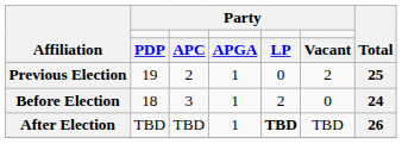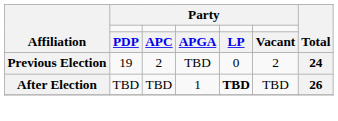Previous Election | column 4: 1 -> TBD
Previous Election | Total: 25 -> 24
- row: Before Election | 18 | 3 | 1 | 2 | 0 | 24
